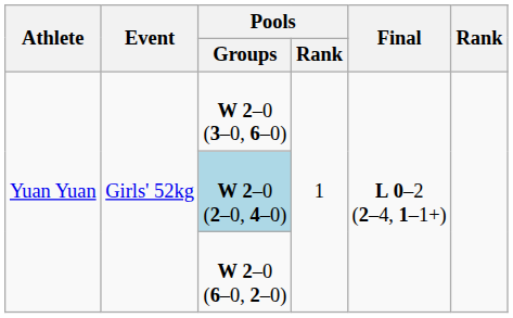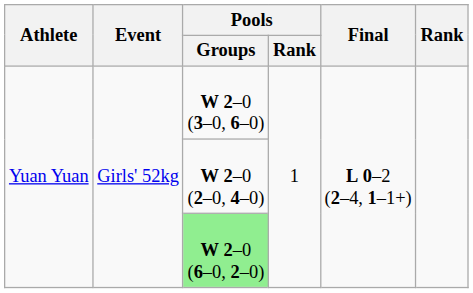W 2–0 (2–0, 4–0) | Pools / Groups: lightblue background -> no background
W 2–0 (6–0, 2–0) | Pools / Groups: no background -> lightgreen background
